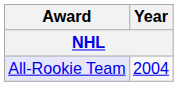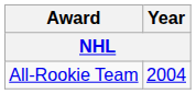row 3 | Award: lavender background -> no background
